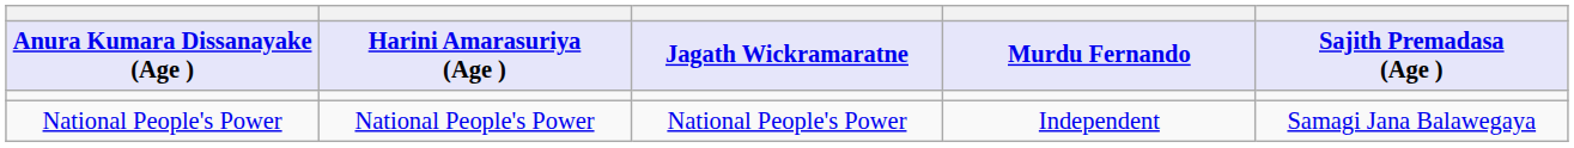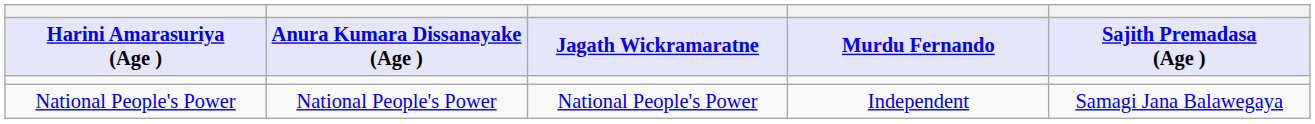columns swapped: Anura Kumara Dissanayake (Age ) <-> Harini Amarasuriya (Age )
